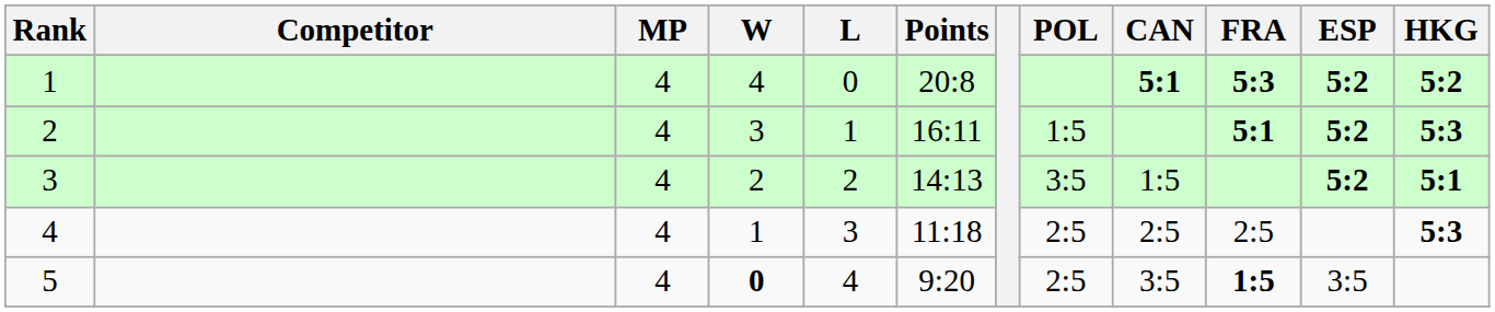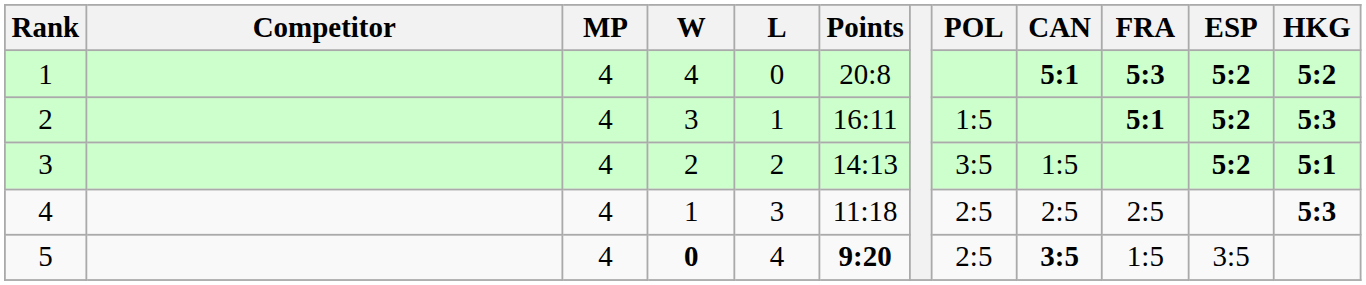5 | Points: normal -> bold
5 | CAN: normal -> bold
5 | FRA: bold -> normal
